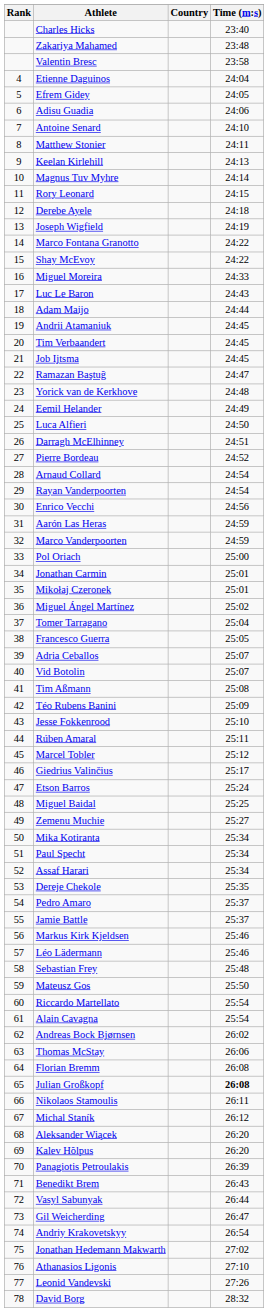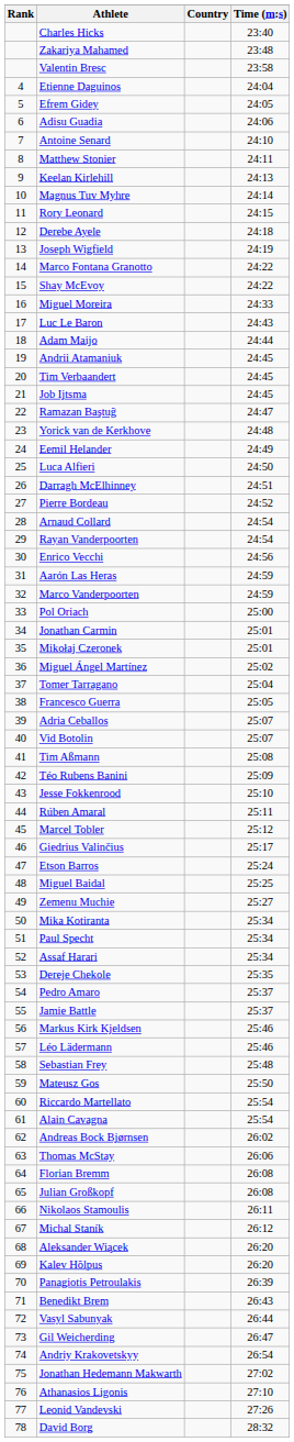Julian Großkopf | Time (m:s): bold -> normal
